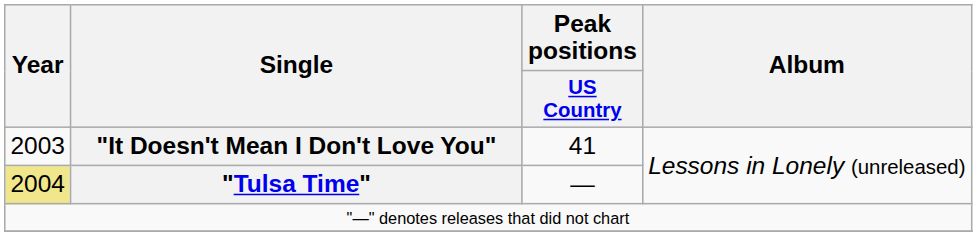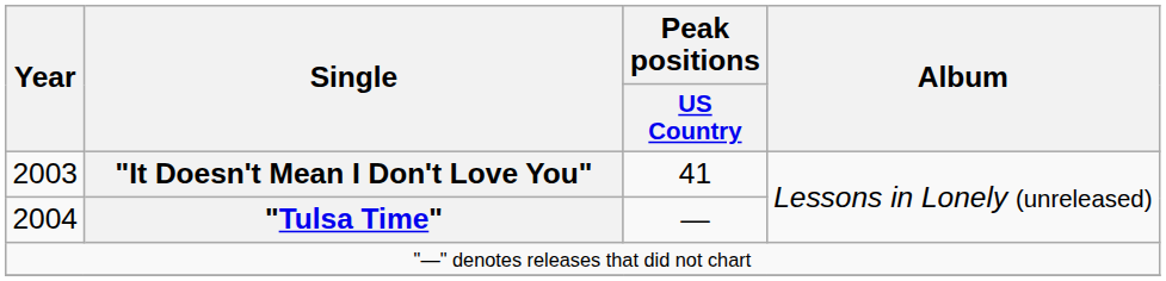"Tulsa Time" | Year: khaki background -> no background
